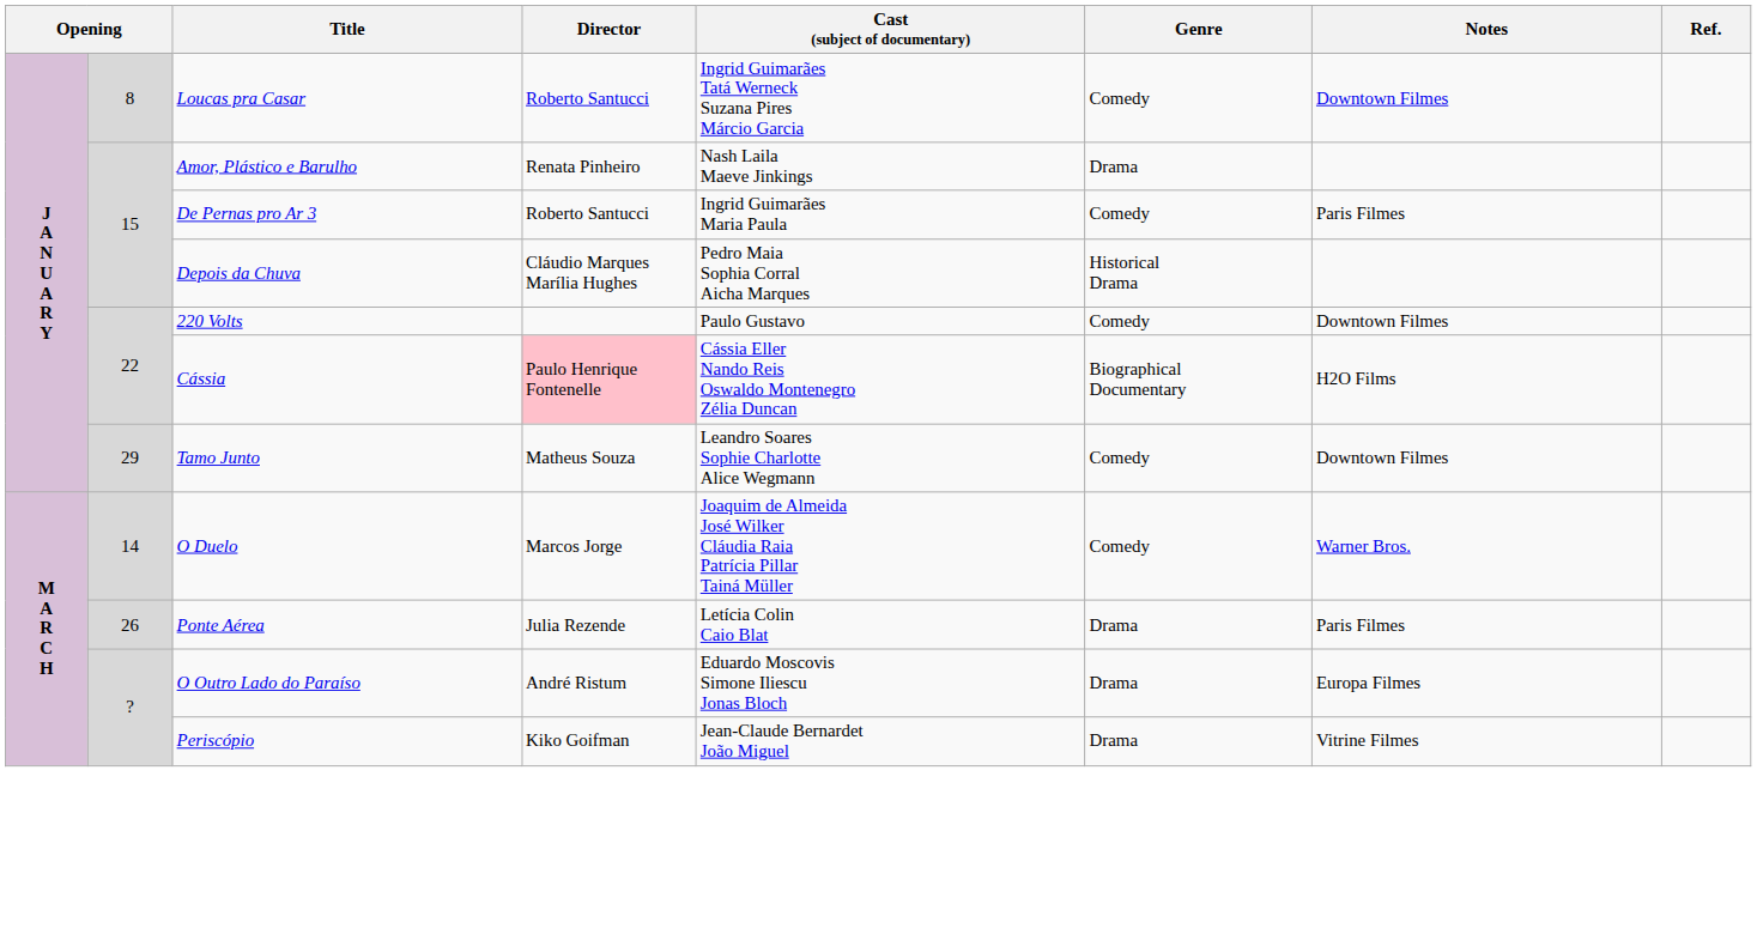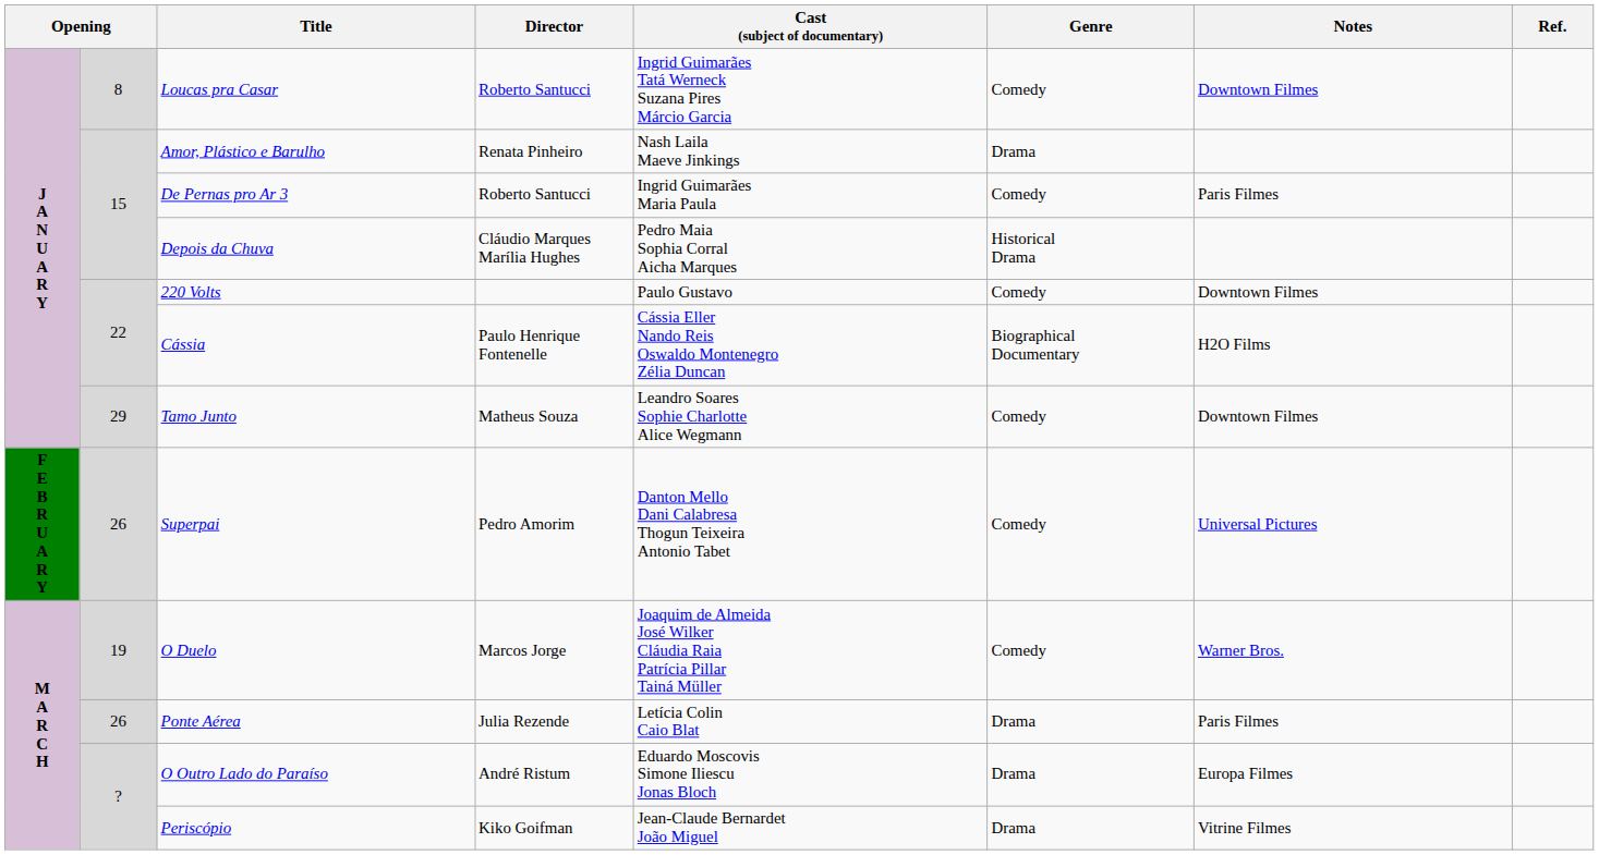Cássia | Director: pink background -> no background
+ row: F E B R U A R Y | 26 | Superpai | Pedro Amorim | Danton Mello Dani Calabresa Thogun Teixeira Antonio Tabet | Comedy | Universal Pictures
O Duelo | column 2: 14 -> 19
